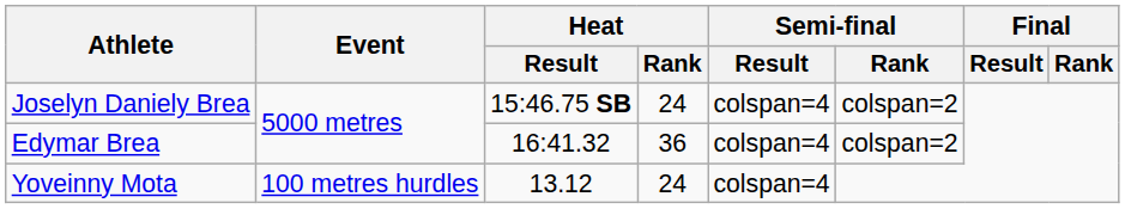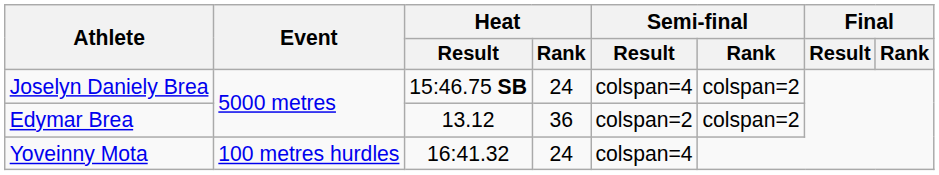Edymar Brea | Heat / Result: 16:41.32 -> 13.12
Edymar Brea | Semi-final / Result: colspan=4 -> colspan=2
Yoveinny Mota | Heat / Result: 13.12 -> 16:41.32
